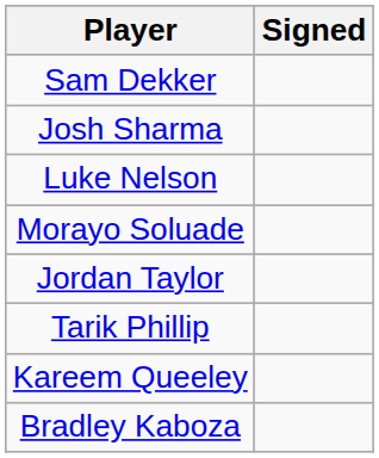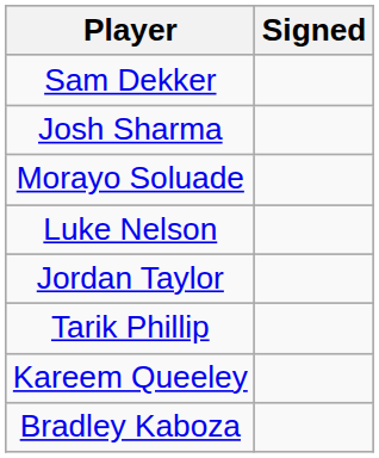rows swapped: Luke Nelson <-> Morayo Soluade
